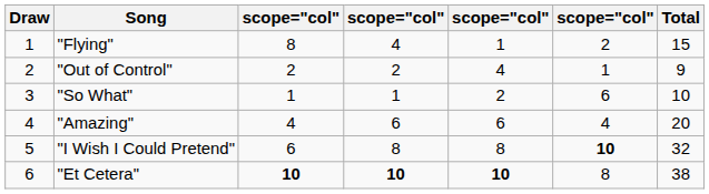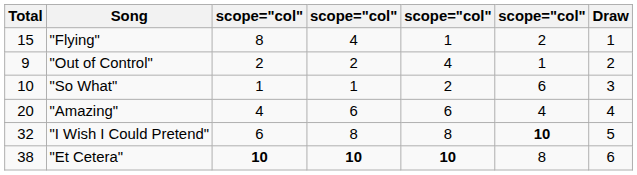columns swapped: Draw <-> Total
